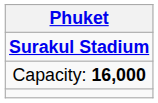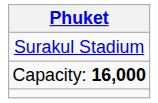row 2 | column 1: bold -> normal
